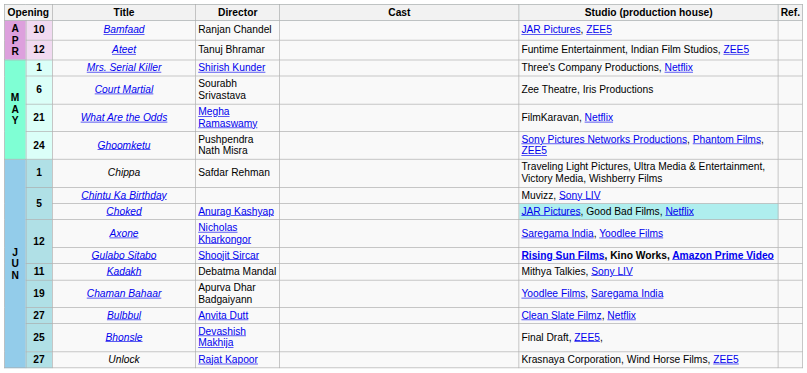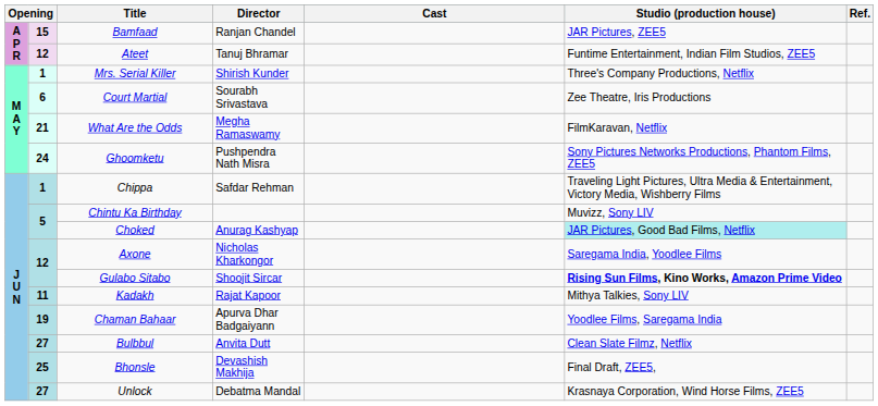Bamfaad | column 2: 10 -> 15
Kadakh | Director: Debatma Mandal -> Rajat Kapoor
Unlock | Director: Rajat Kapoor -> Debatma Mandal
